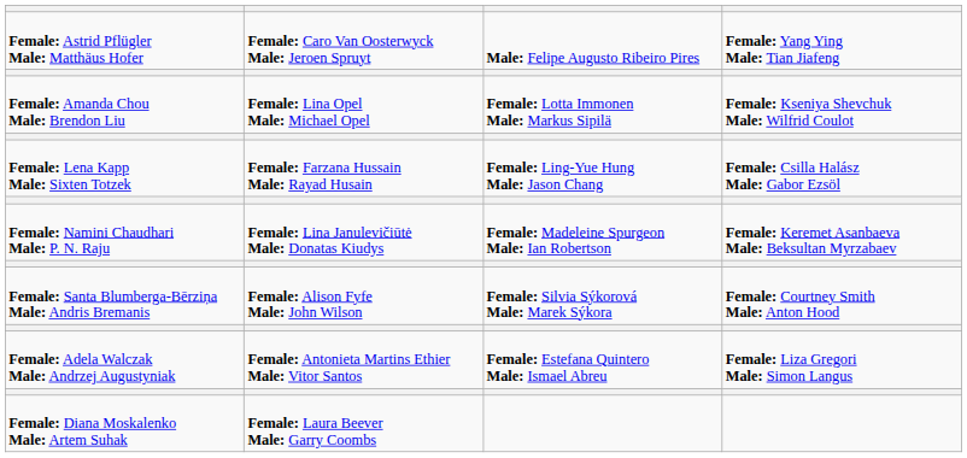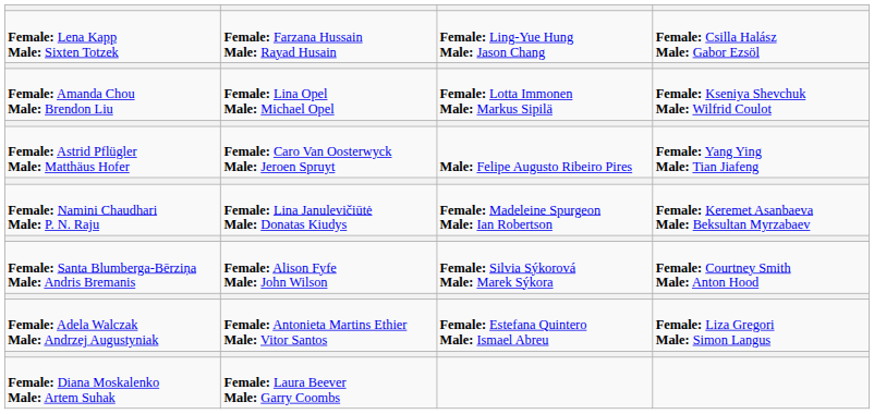rows swapped: Female: Astrid Pflügler Male: Matthäus Hofer <-> Female: Lena Kapp Male: Sixten Totzek
